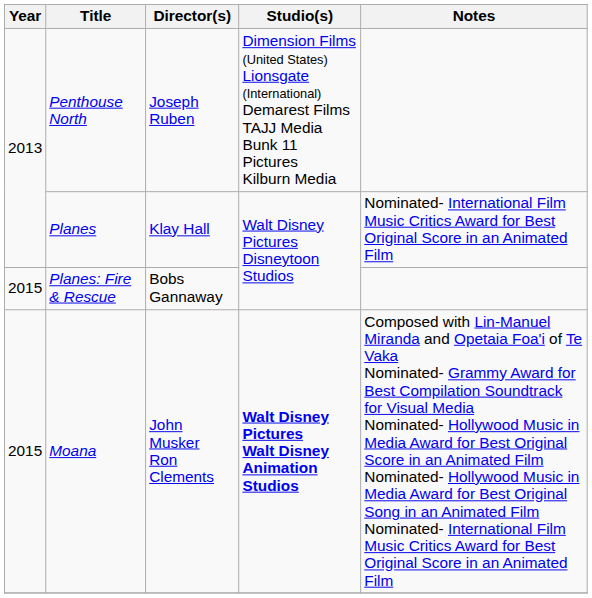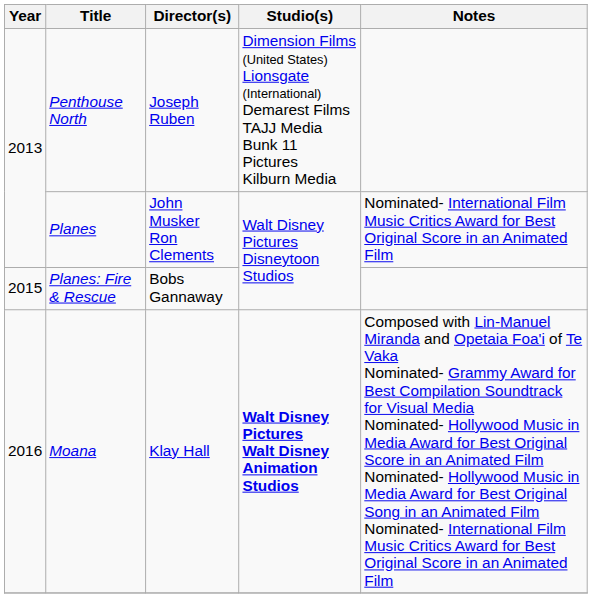Planes | Director(s): Klay Hall -> John Musker Ron Clements
Moana | Year: 2015 -> 2016
Moana | Director(s): John Musker Ron Clements -> Klay Hall
